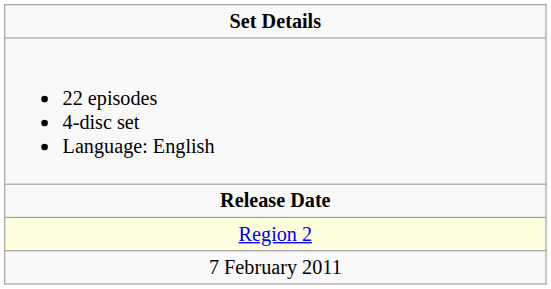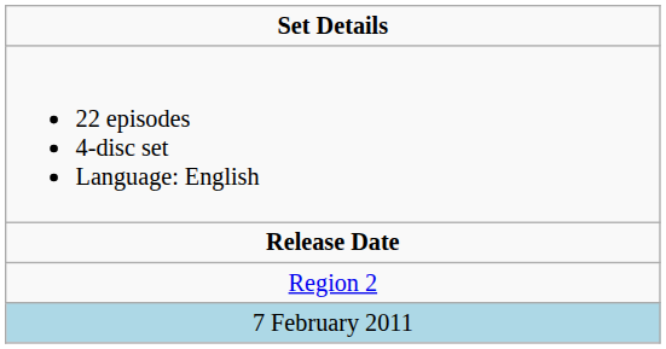Region 2 | column 1: lightyellow background -> no background
7 February 2011 | column 1: no background -> lightblue background
